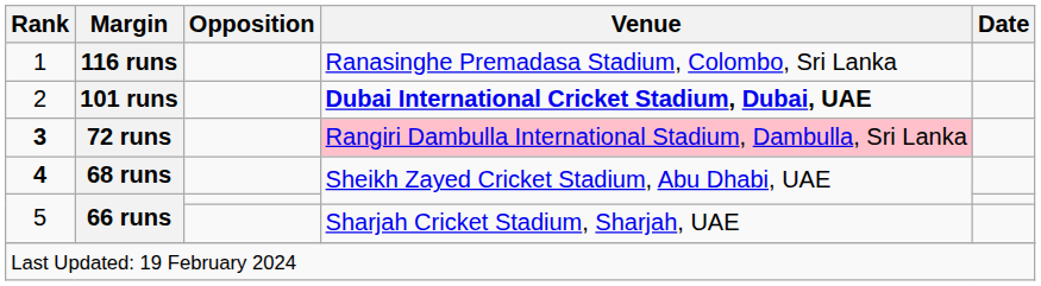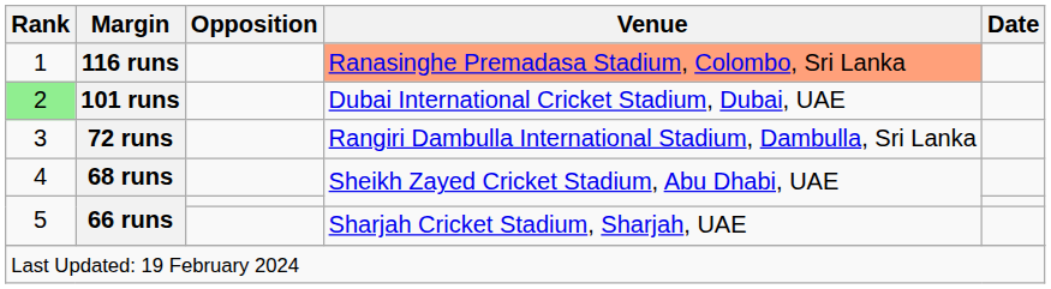1 | Venue: no background -> lightsalmon background
2 | Rank: no background -> lightgreen background
2 | Venue: bold -> normal
3 | Rank: bold -> normal
3 | Venue: pink background -> no background
4 | Rank: bold -> normal
